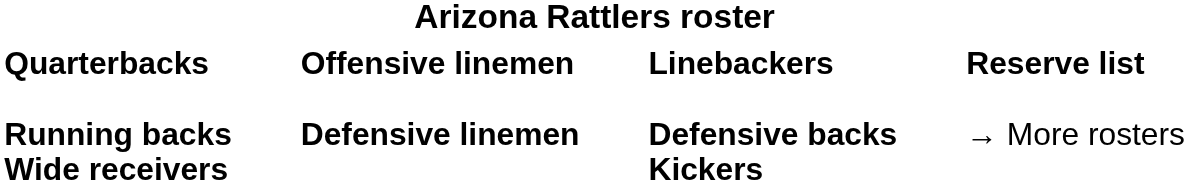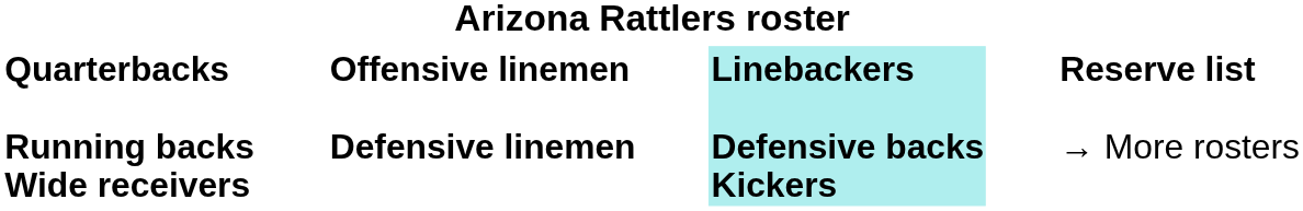Quarterbacks Running backs Wide receivers | column 3: no background -> paleturquoise background
